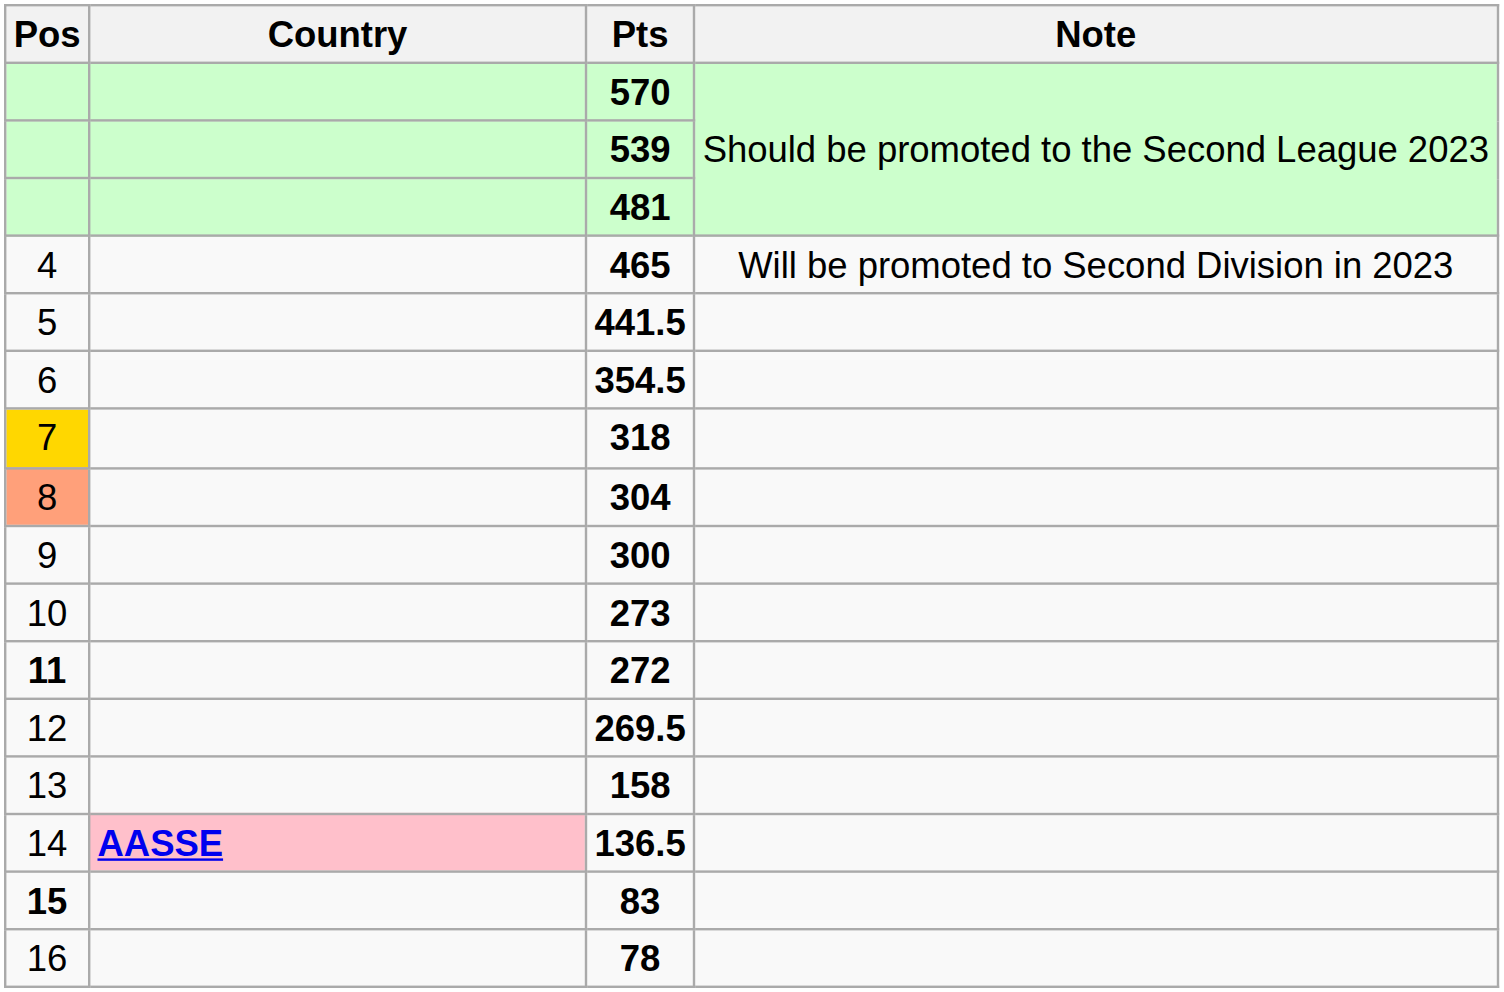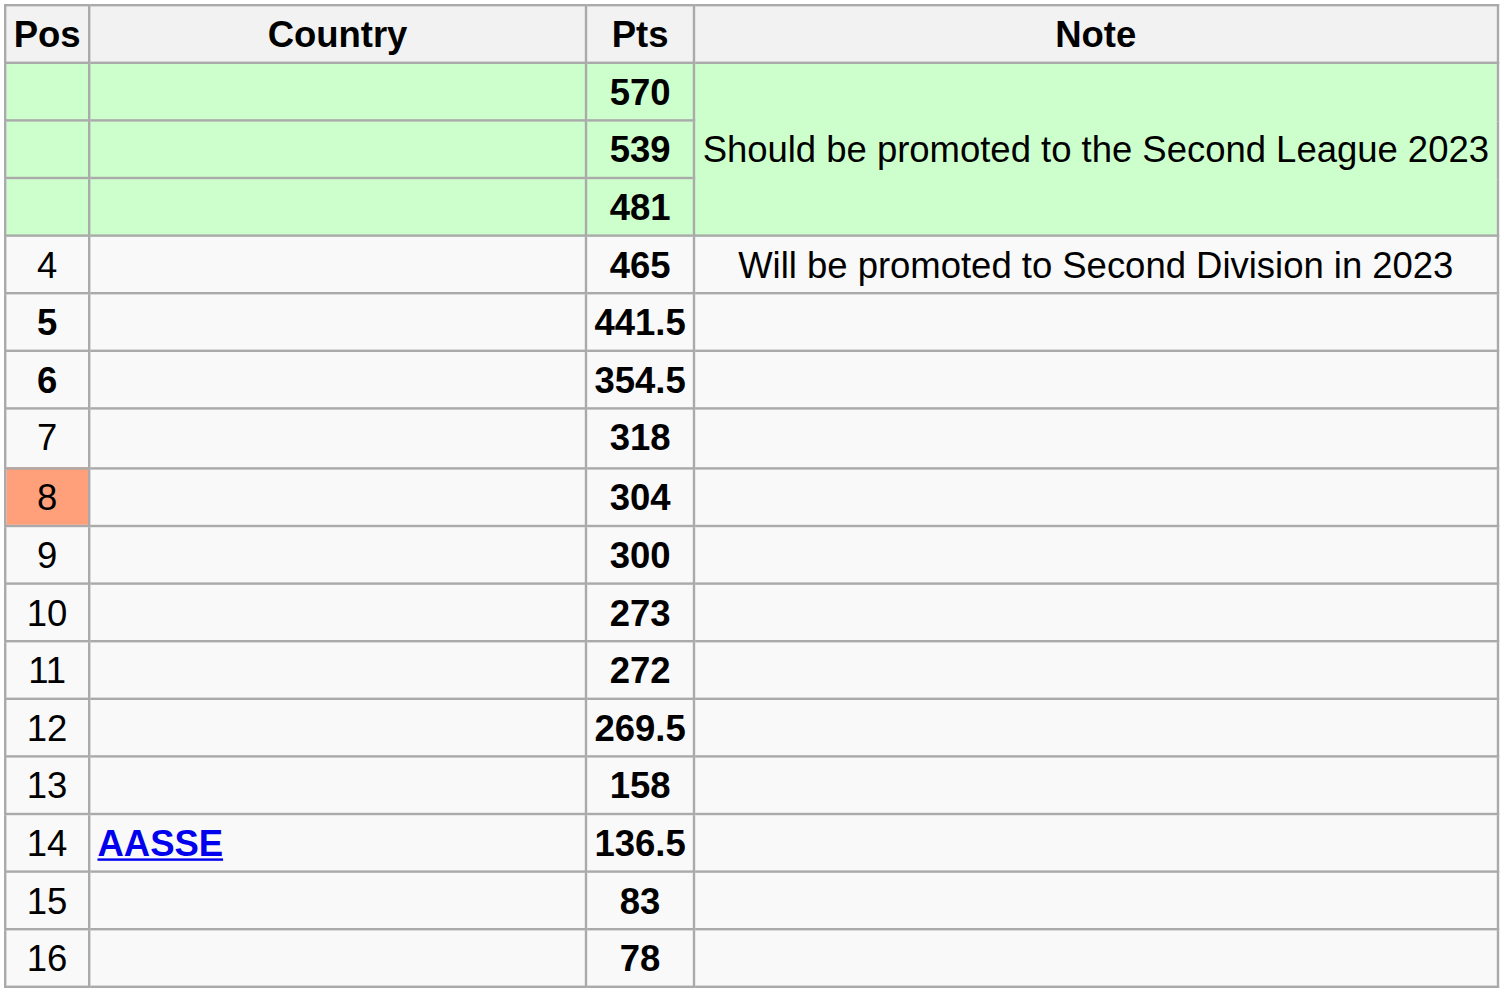441.5 | Pos: normal -> bold
354.5 | Pos: normal -> bold
318 | Pos: gold background -> no background
272 | Pos: bold -> normal
136.5 | Country: pink background -> no background
83 | Pos: bold -> normal
